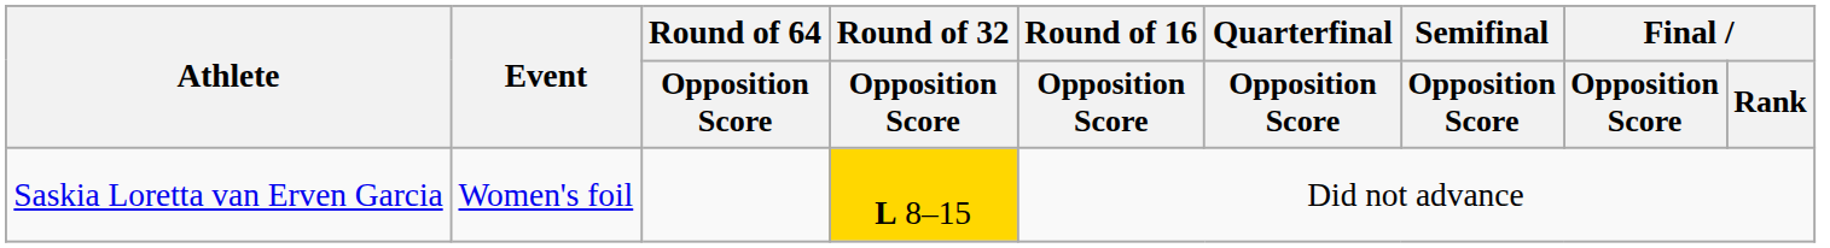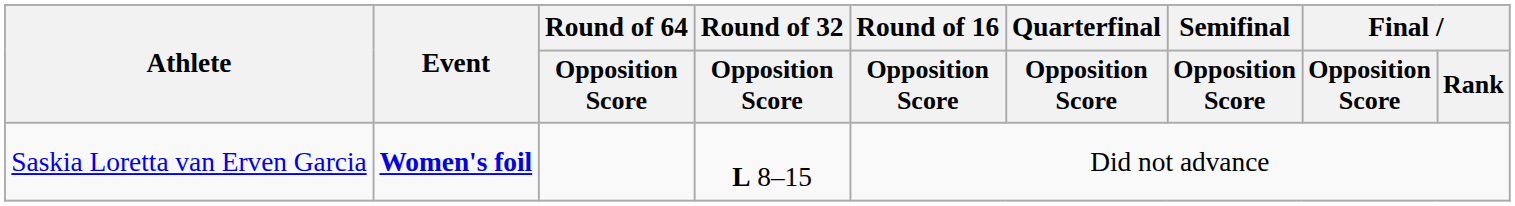Saskia Loretta van Erven Garcia | Event: normal -> bold
Saskia Loretta van Erven Garcia | Round of 32 / Opposition Score: gold background -> no background
